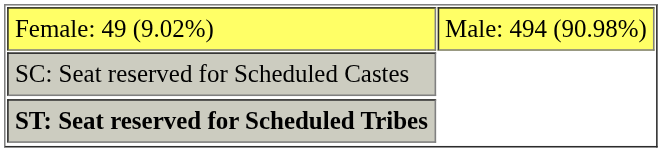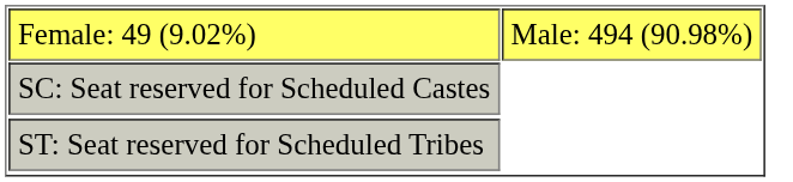ST: Seat reserved for Scheduled Tribes | column 1: bold -> normal
